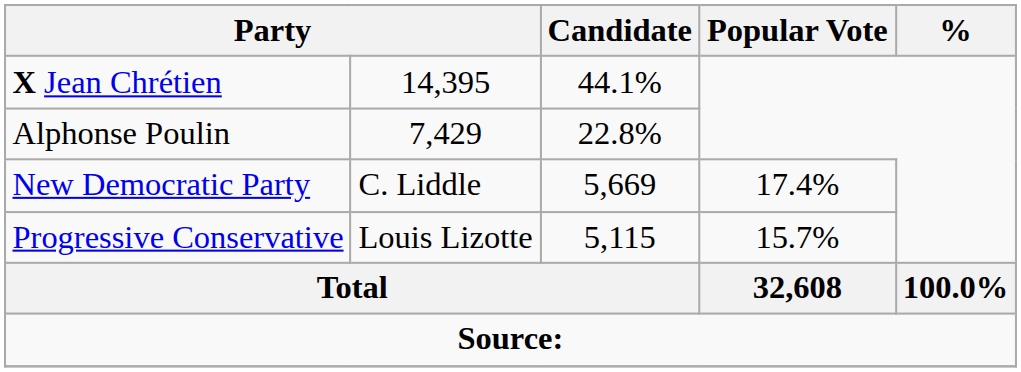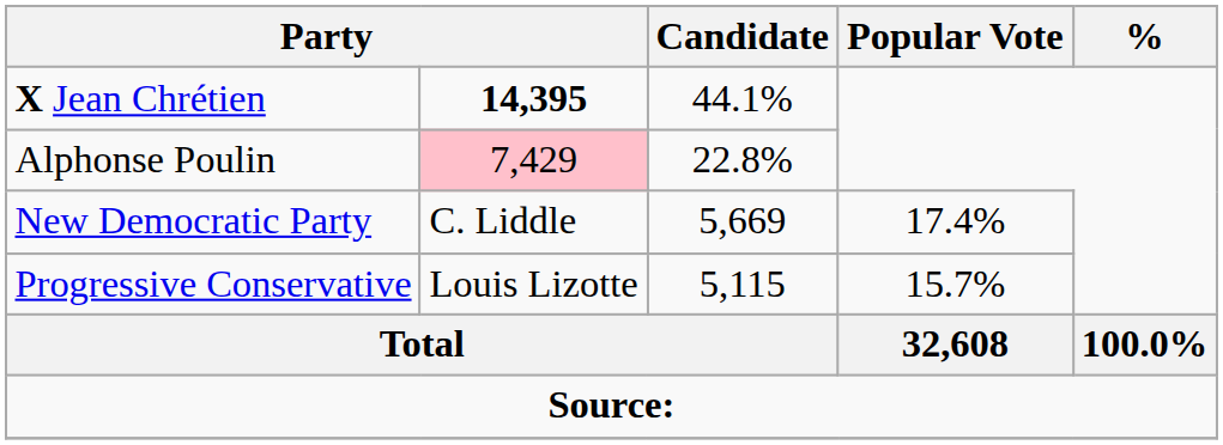X Jean Chrétien | column 2: normal -> bold
Alphonse Poulin | column 2: no background -> pink background
